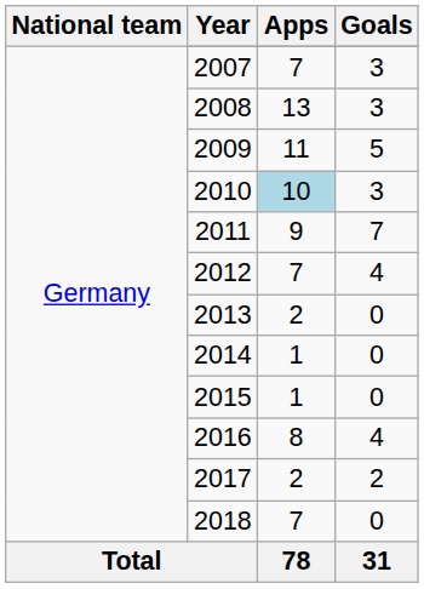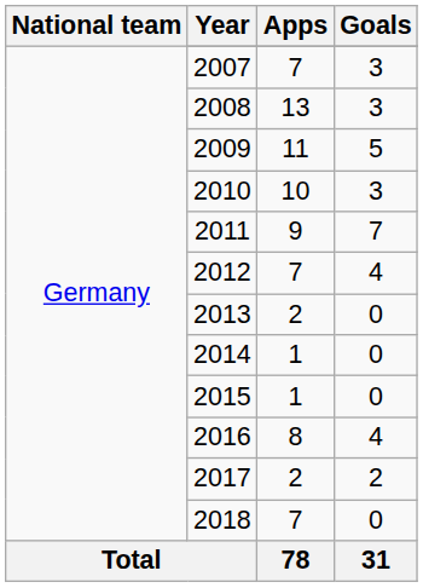2010 | Apps: lightblue background -> no background
